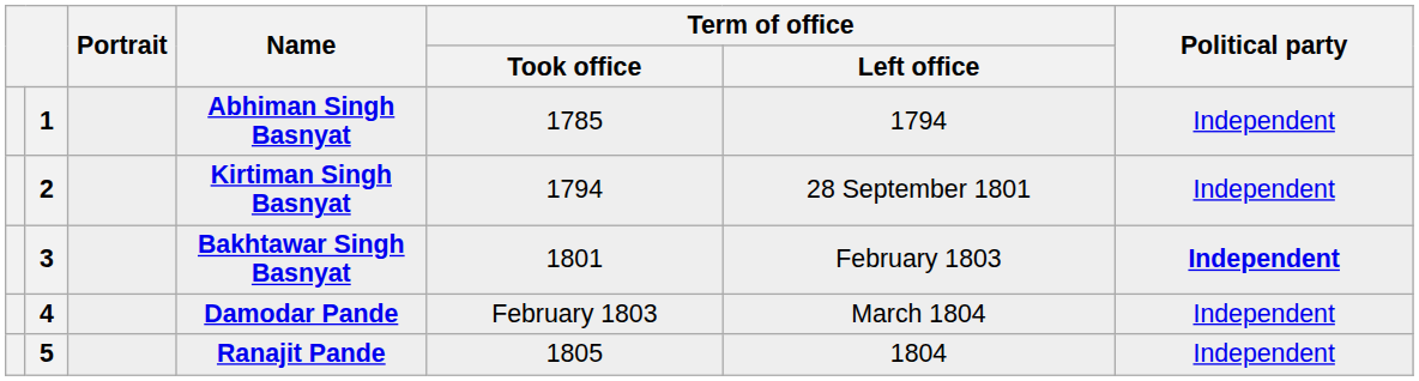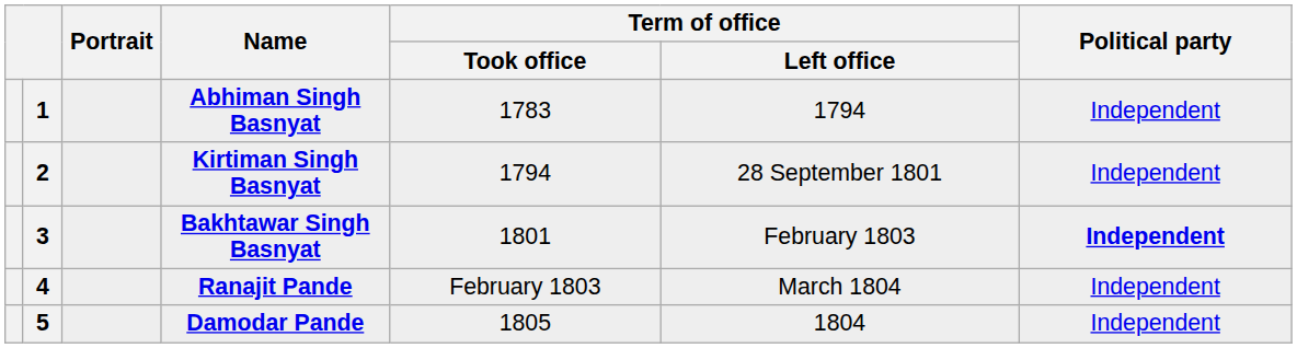1 | Term of office / Took office: 1785 -> 1783
4 | Name: Damodar Pande -> Ranajit Pande
5 | Name: Ranajit Pande -> Damodar Pande
